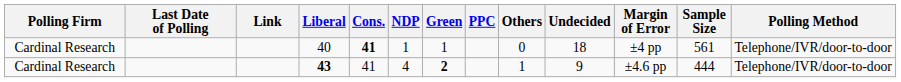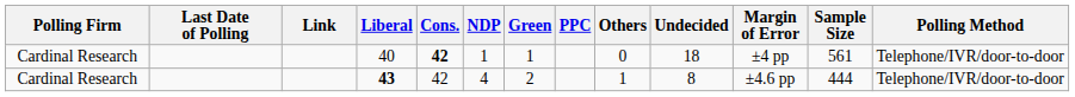40 | Cons.: 41 -> 42
43 | Cons.: 41 -> 42
43 | Green: bold -> normal
43 | Undecided: 9 -> 8
